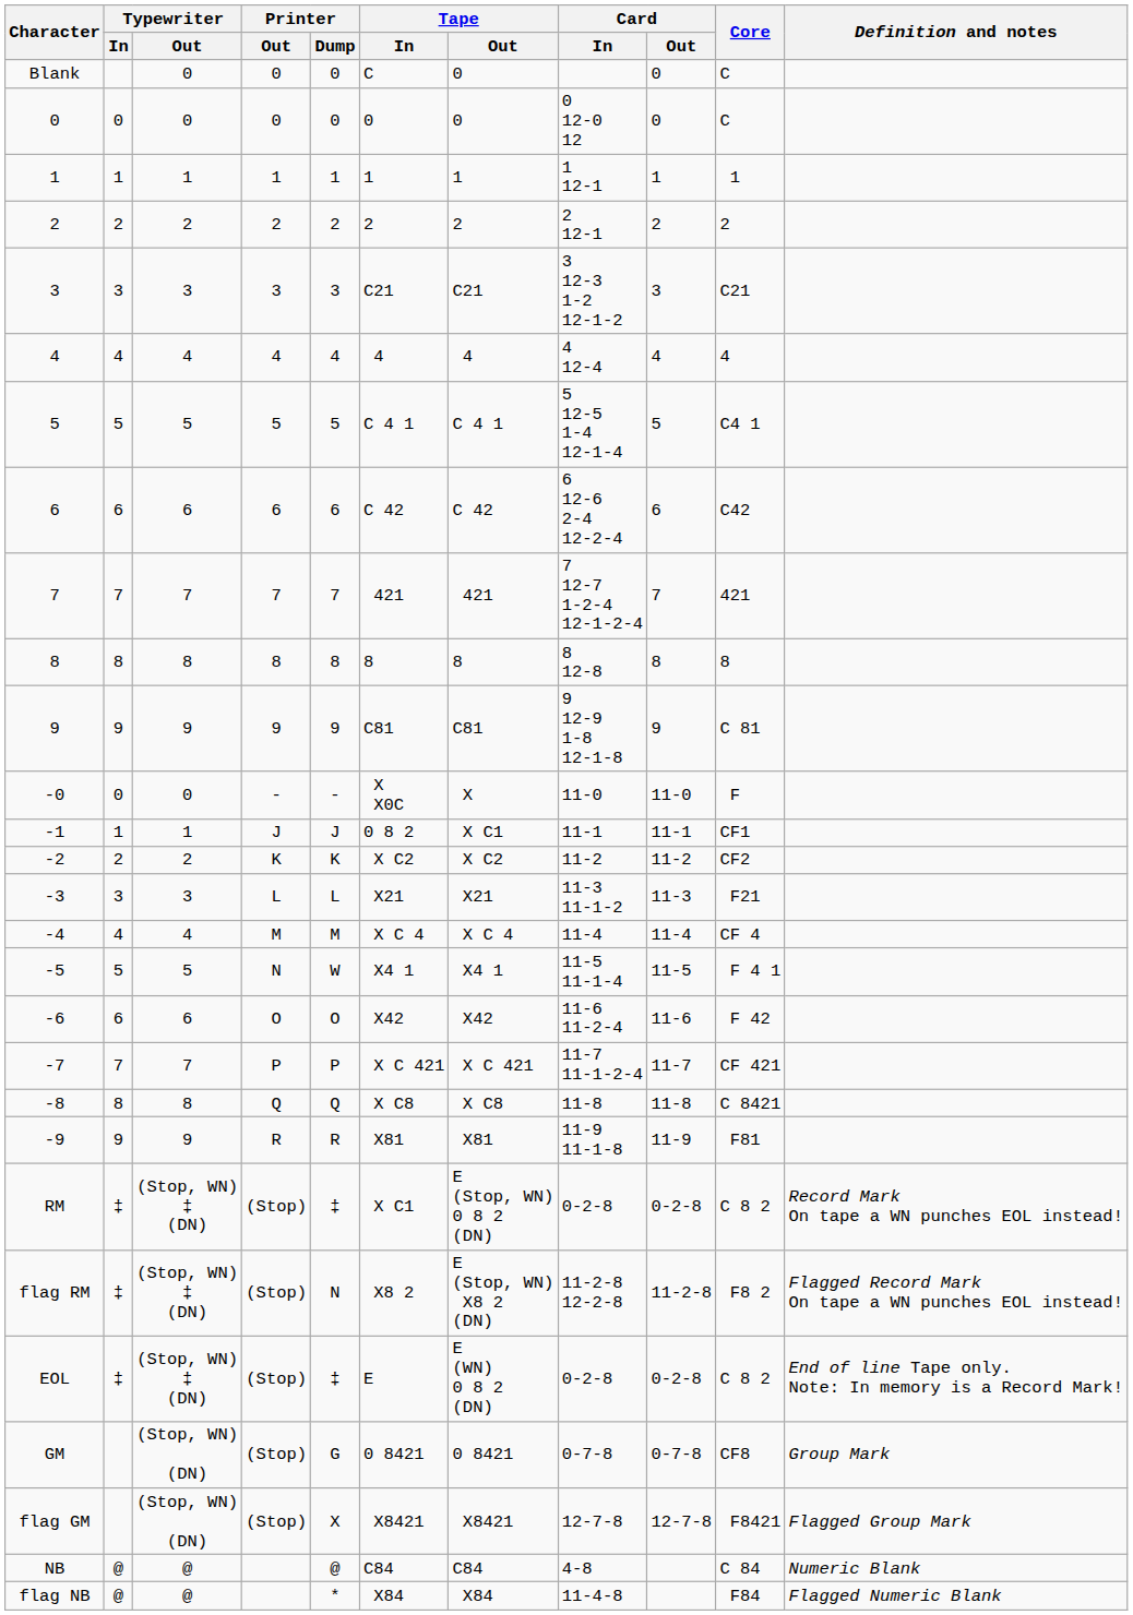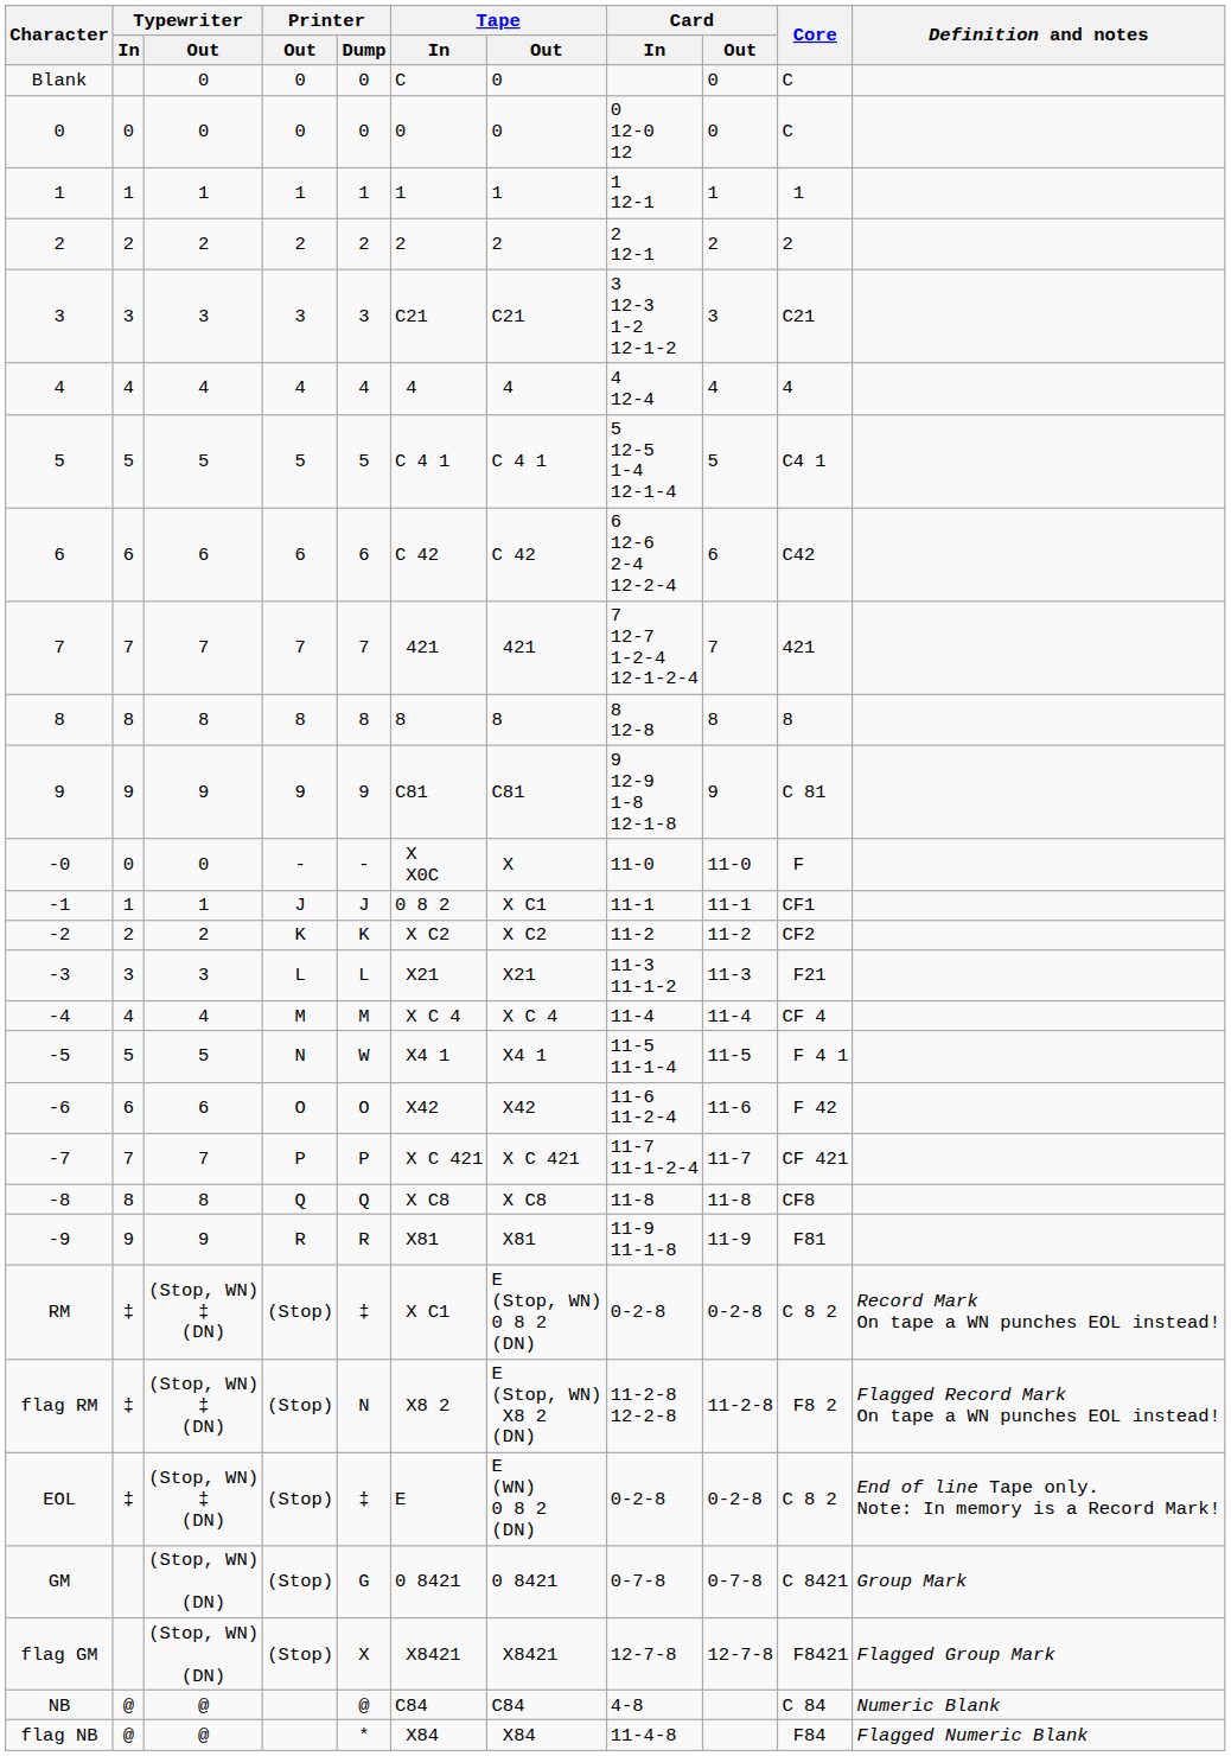-8 | Core: C 8421 -> CF8
GM | Core: CF8 -> C 8421
